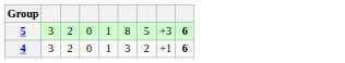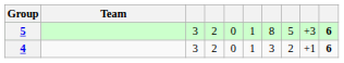+ column: Team
